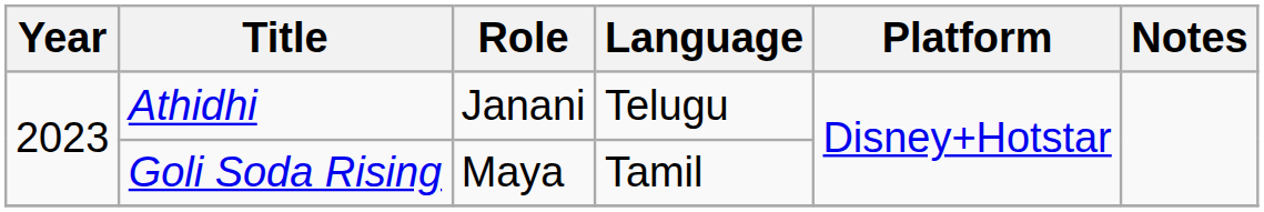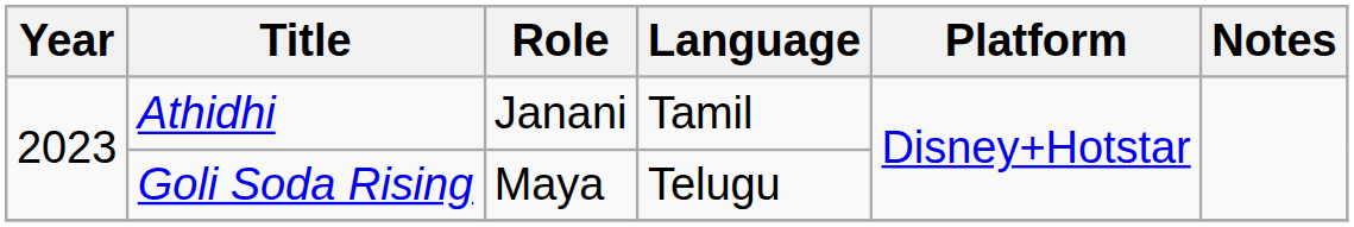Athidhi | Language: Telugu -> Tamil
Goli Soda Rising | Language: Tamil -> Telugu
